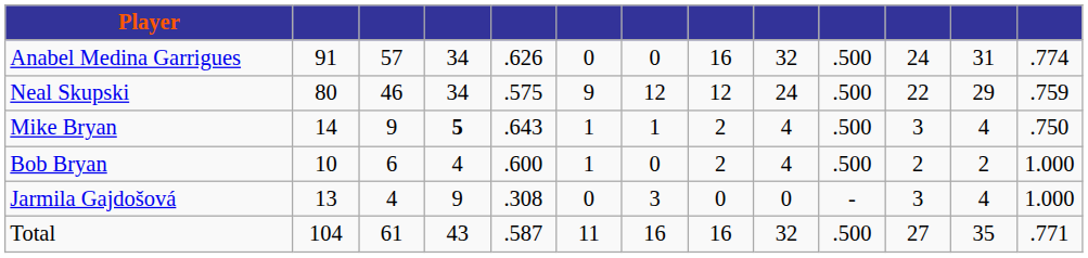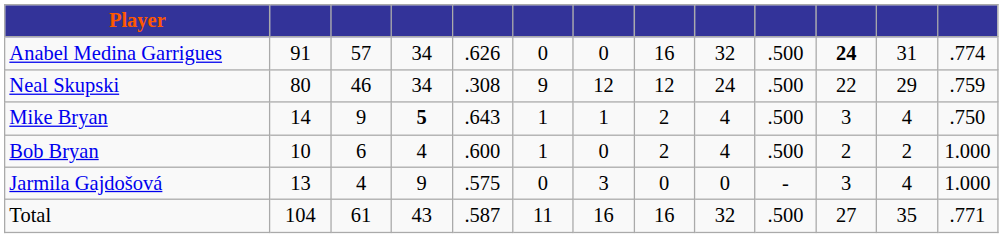Anabel Medina Garrigues | column 11: normal -> bold
Neal Skupski | column 5: .575 -> .308
Jarmila Gajdošová | column 5: .308 -> .575
